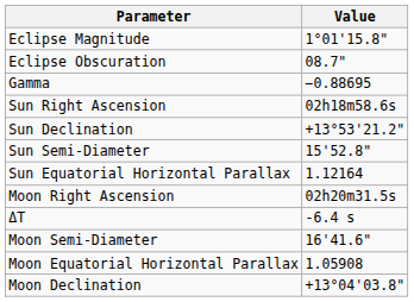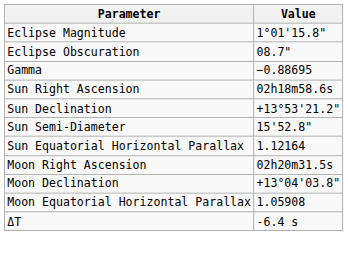rows swapped: Moon Declination <-> ΔT
- row: Moon Semi-Diameter | 16'41.6"
